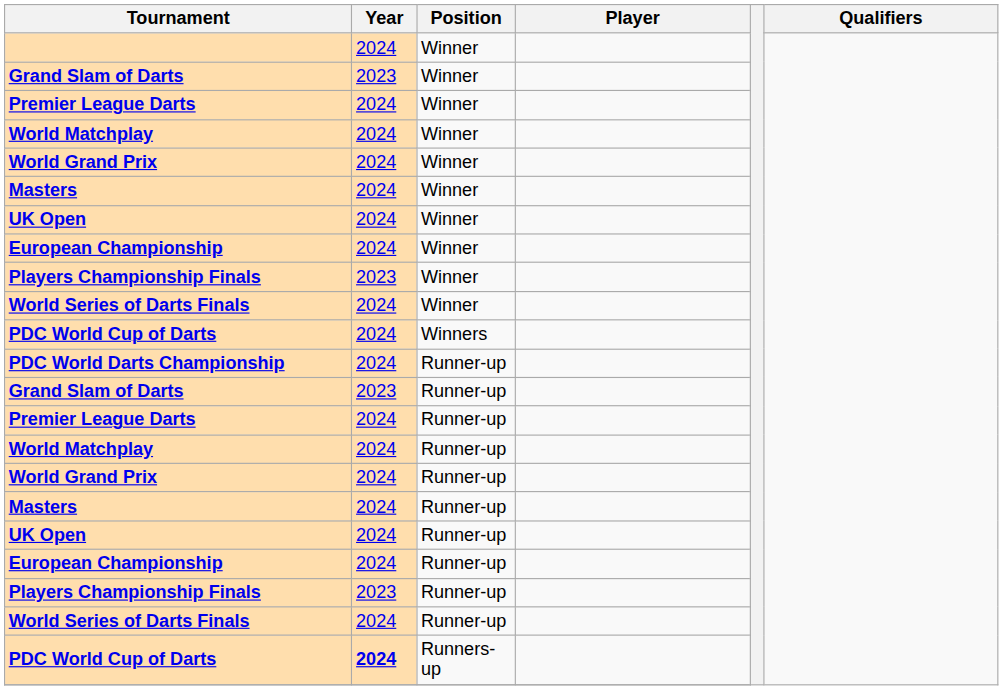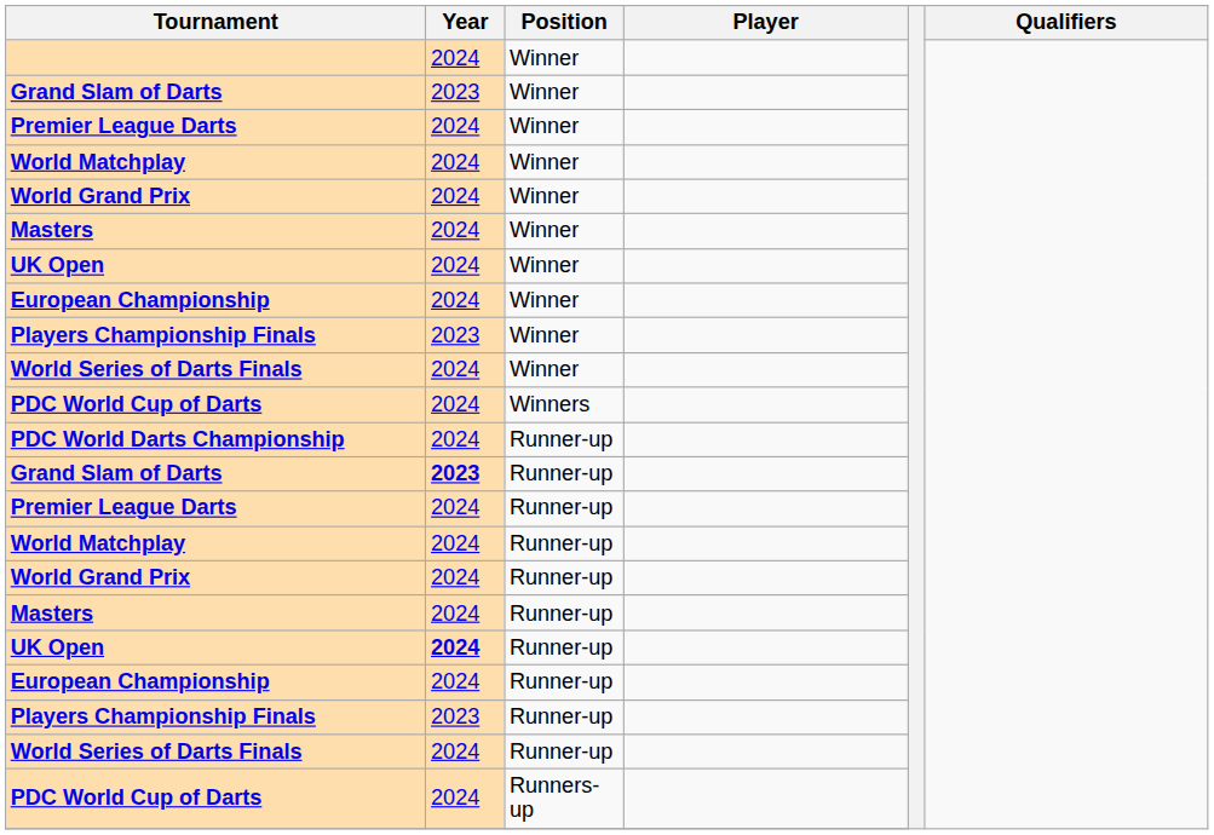Grand Slam of Darts / Runner-up | Year: normal -> bold
UK Open / Runner-up | Year: normal -> bold
PDC World Cup of Darts / Runners-up | Year: bold -> normal
